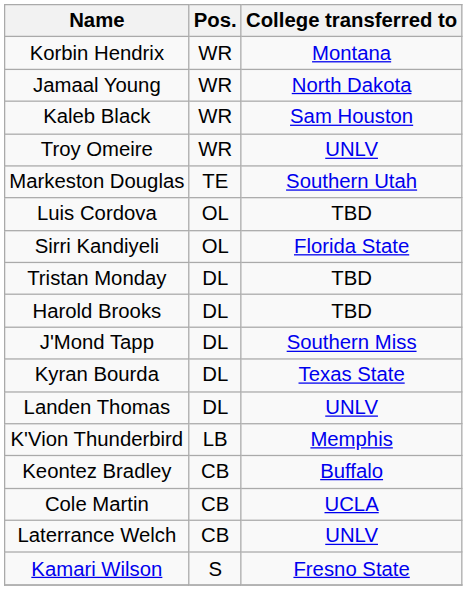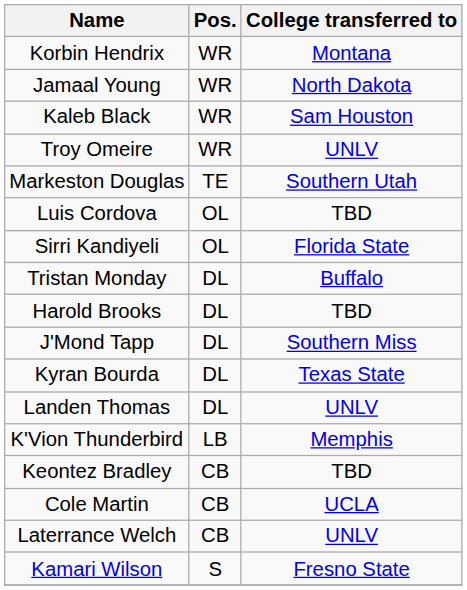Tristan Monday | College transferred to: TBD -> Buffalo
Keontez Bradley | College transferred to: Buffalo -> TBD
